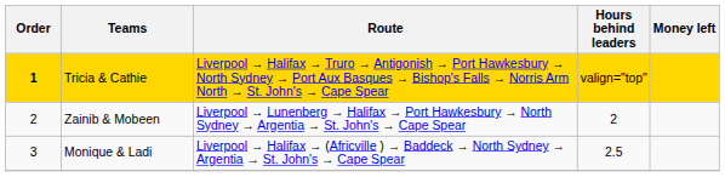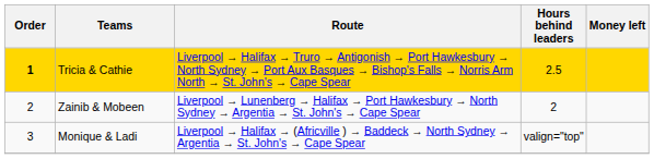Tricia & Cathie | Hours behind leaders: valign="top" -> 2.5
Monique & Ladi | Hours behind leaders: 2.5 -> valign="top"
